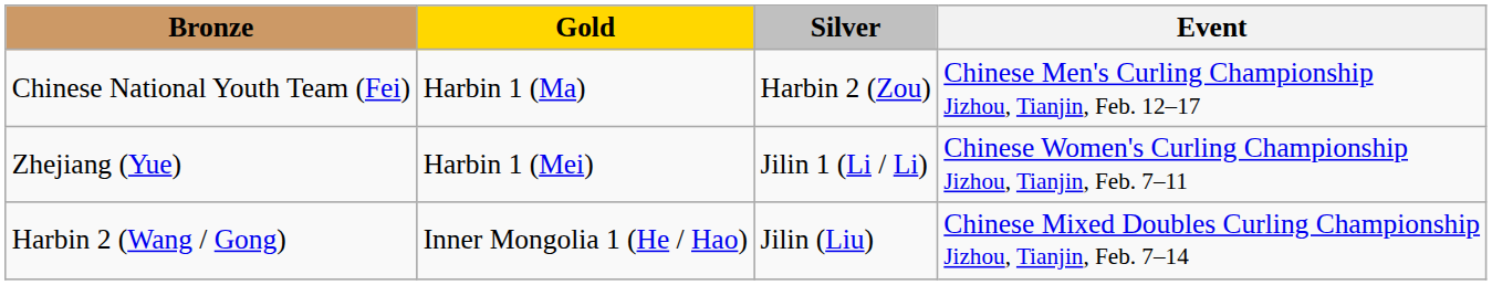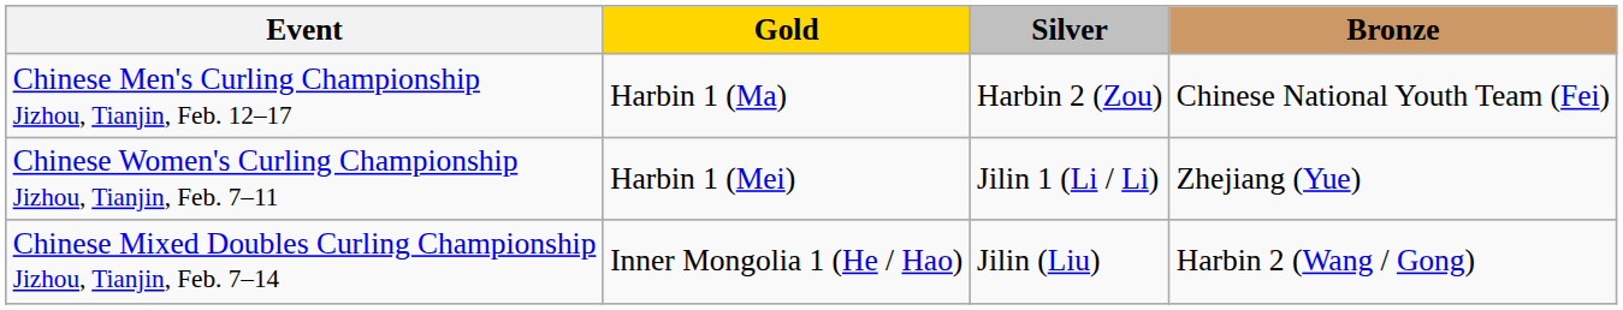columns swapped: Event <-> Bronze
